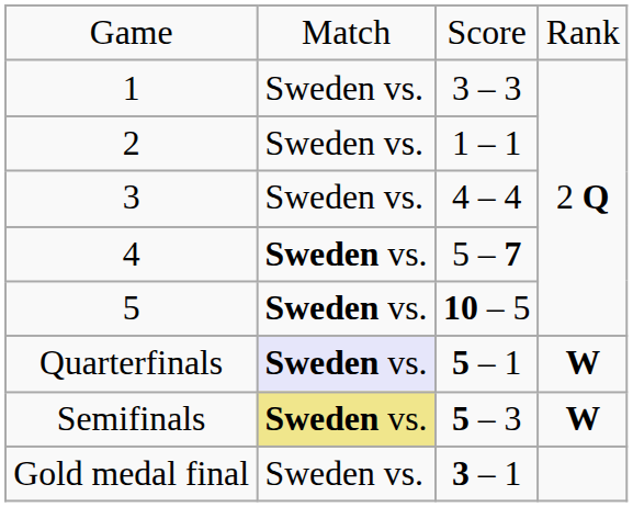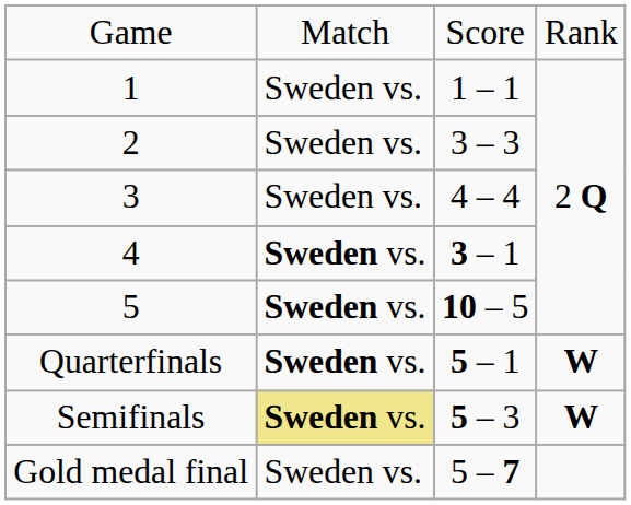1 | column 3: 3 – 3 -> 1 – 1
2 | column 3: 1 – 1 -> 3 – 3
4 | column 3: 5 – 7 -> 3 – 1
Quarterfinals | column 2: lavender background -> no background
Gold medal final | column 3: 3 – 1 -> 5 – 7
